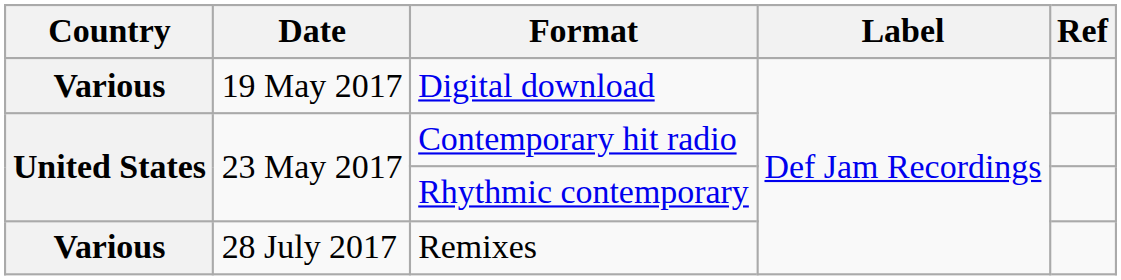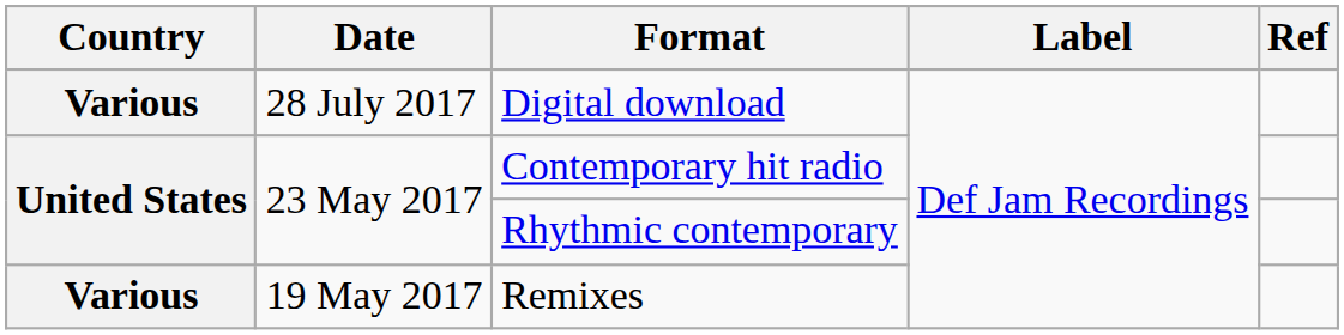Digital download | Date: 19 May 2017 -> 28 July 2017
Remixes | Date: 28 July 2017 -> 19 May 2017
